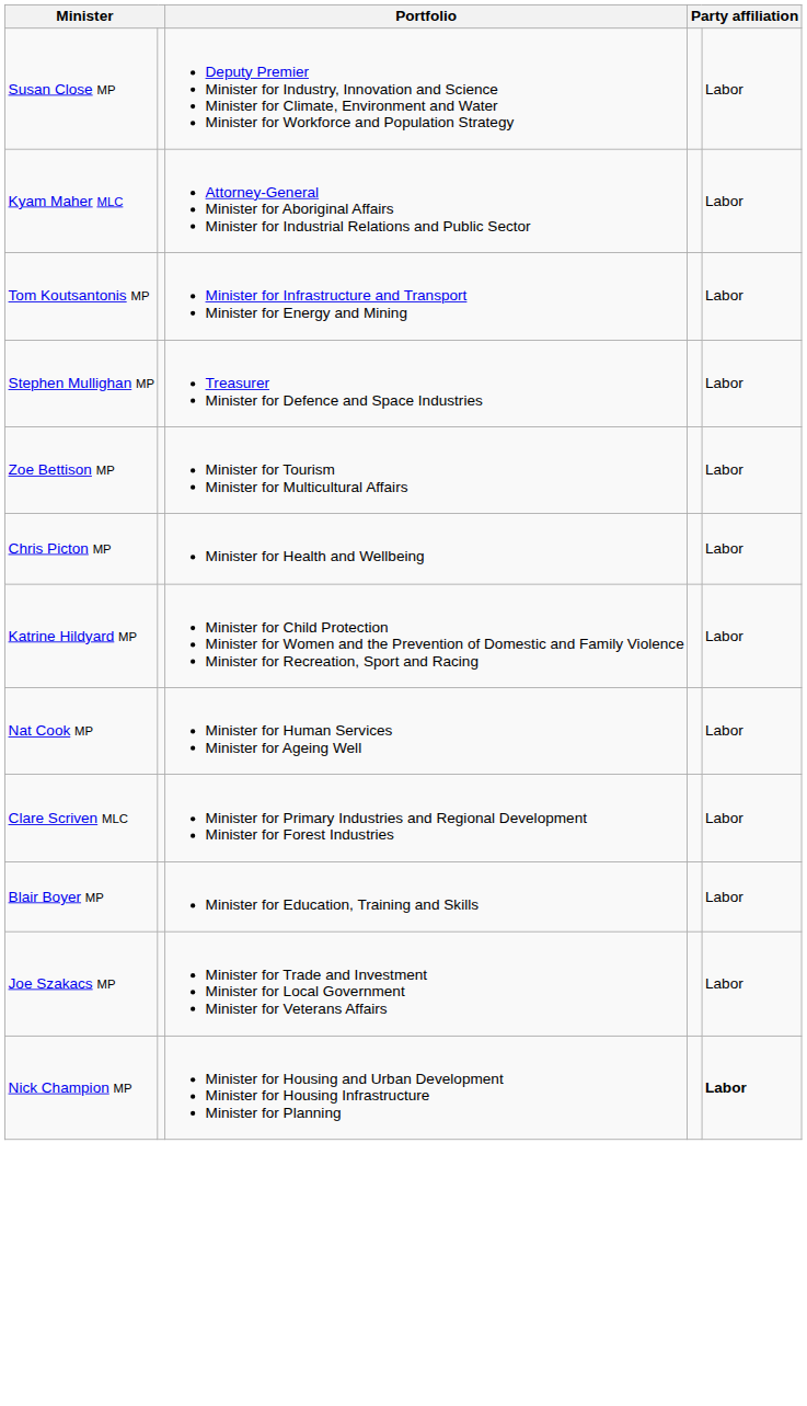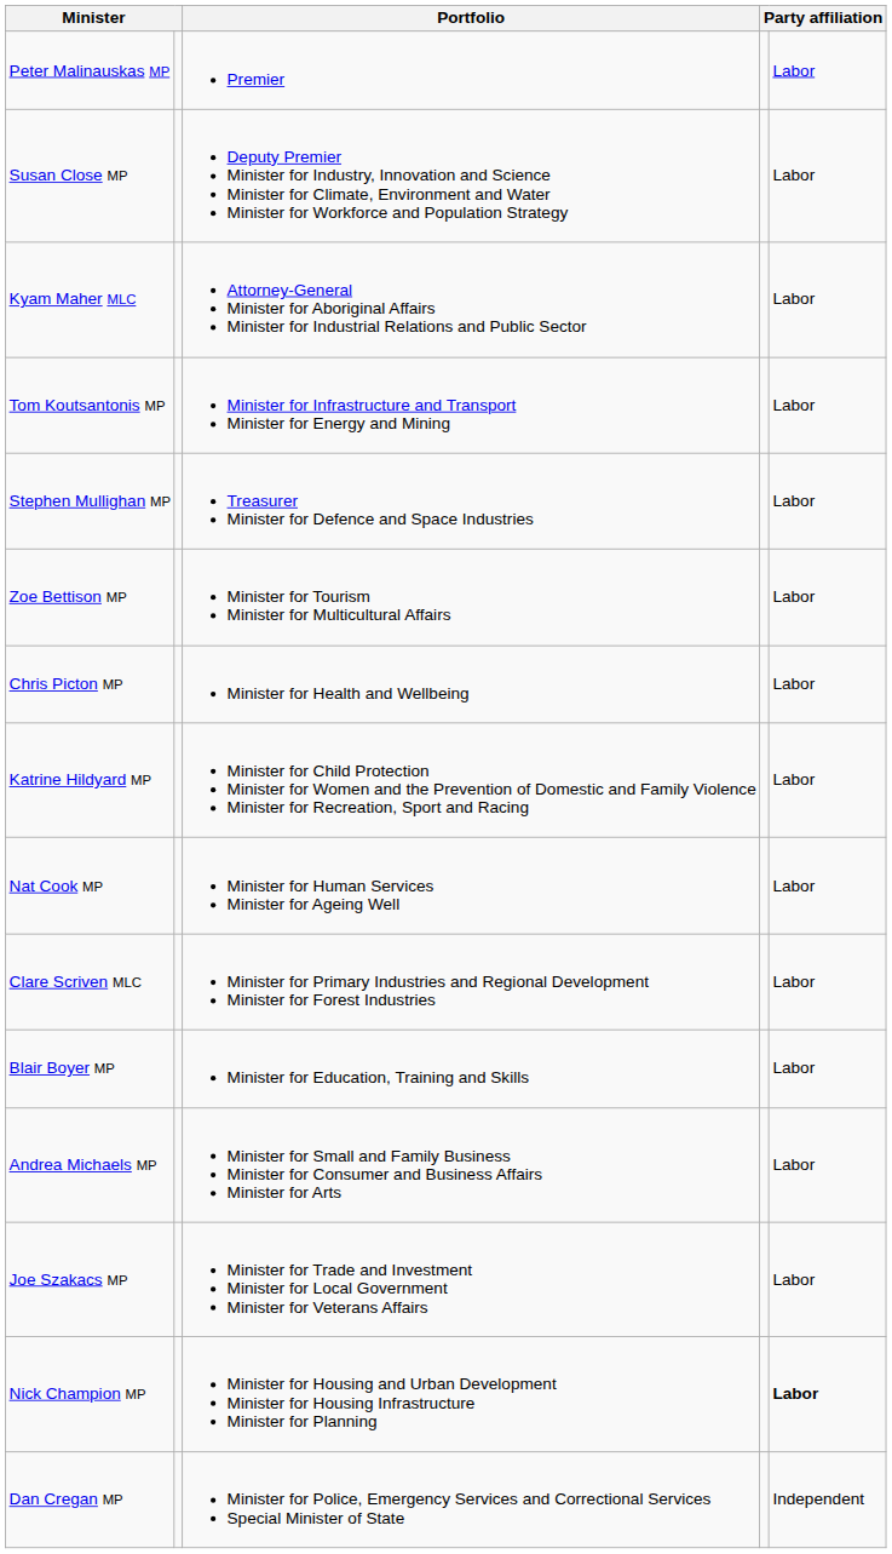+ row: Peter Malinauskas MP | Premier | Labor
+ row: Andrea Michaels MP | Minister for Small and Family Business Minister for Consumer and Business Affairs Minister for Arts | Labor
+ row: Dan Cregan MP | Minister for Police, Emergency Services and Correctional Services Special Minister of State | Independent
